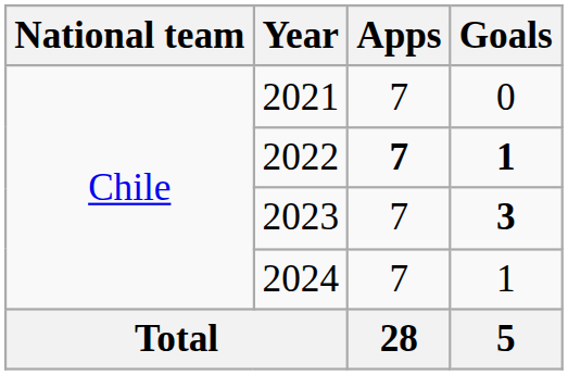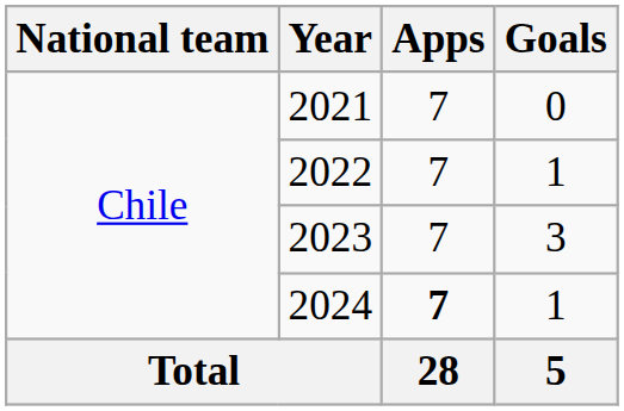2022 | Apps: bold -> normal
2022 | Goals: bold -> normal
2023 | Goals: bold -> normal
2024 | Apps: normal -> bold
